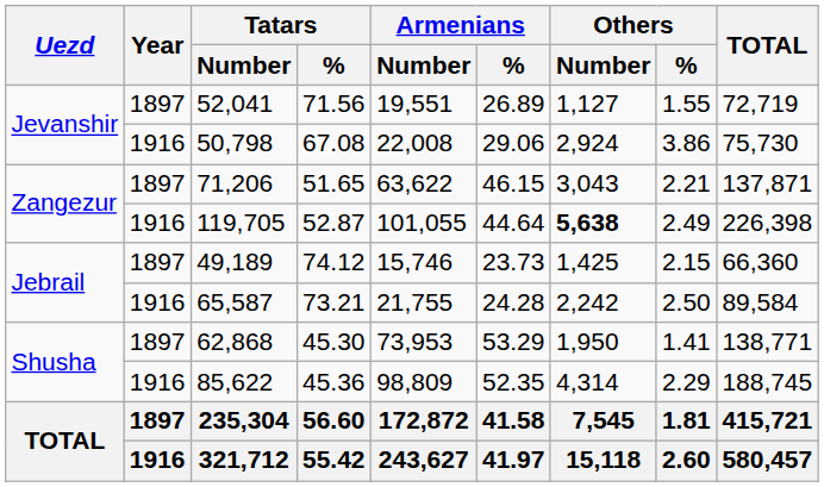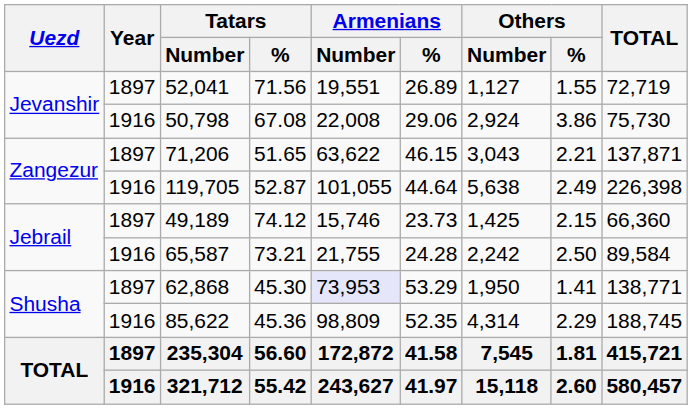119,705 | Others / Number: bold -> normal
62,868 | Armenians / Number: no background -> lavender background
